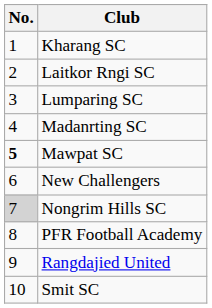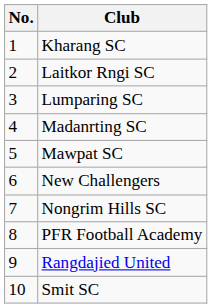Mawpat SC | No.: bold -> normal
Nongrim Hills SC | No.: lightgrey background -> no background
